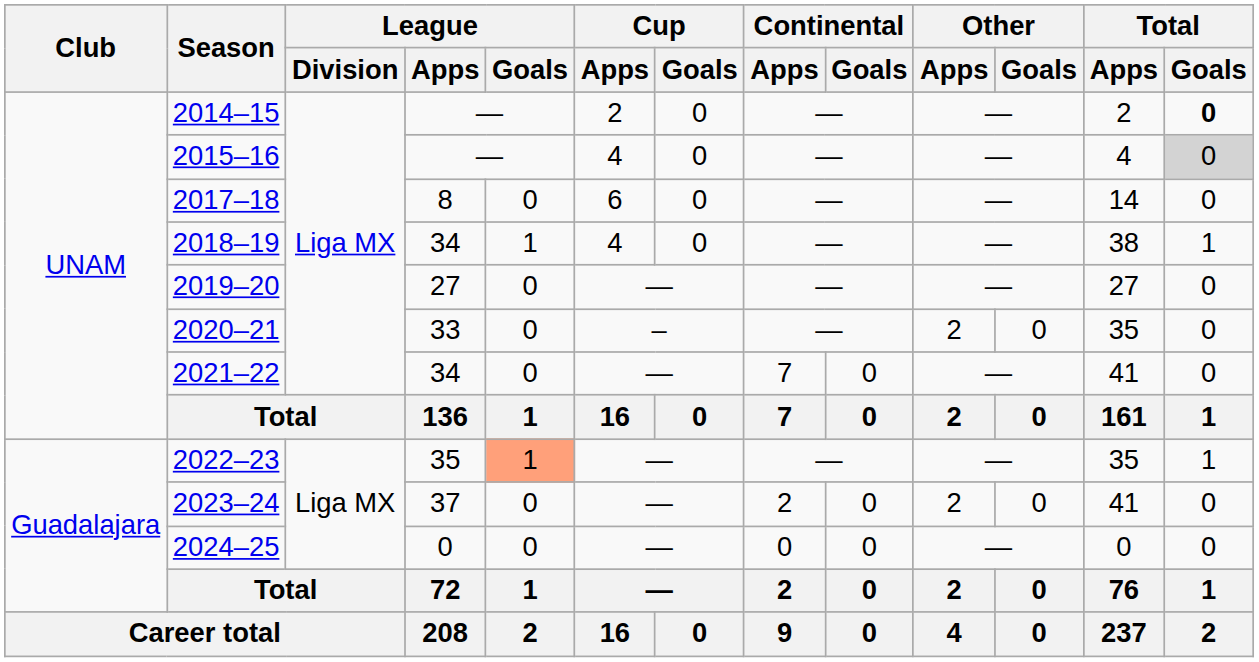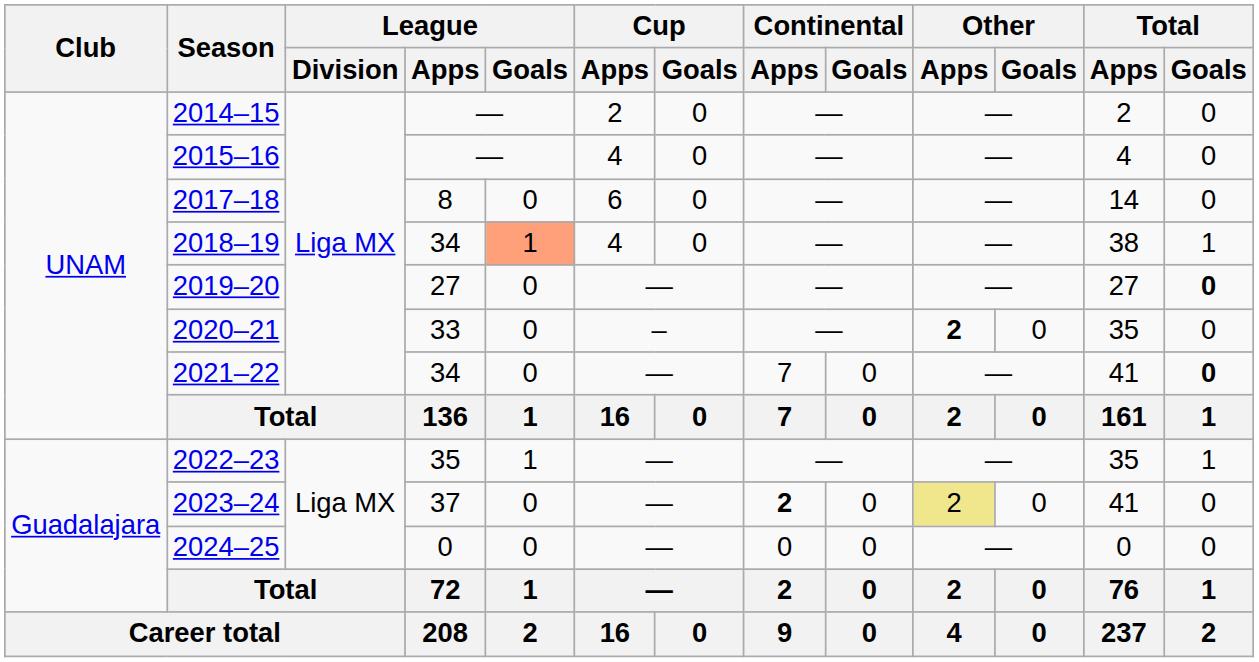2014–15 | Total / Goals: bold -> normal
2015–16 | Total / Goals: lightgrey background -> no background
2018–19 | League / Goals: no background -> lightsalmon background
2019–20 | Total / Goals: normal -> bold
2020–21 | Other / Apps: normal -> bold
2021–22 | Total / Goals: normal -> bold
2022–23 | League / Goals: lightsalmon background -> no background
2023–24 | Continental / Apps: normal -> bold
2023–24 | Other / Apps: no background -> khaki background
